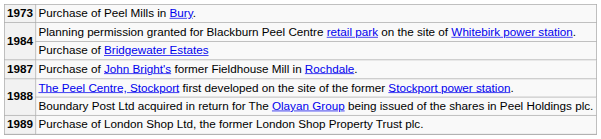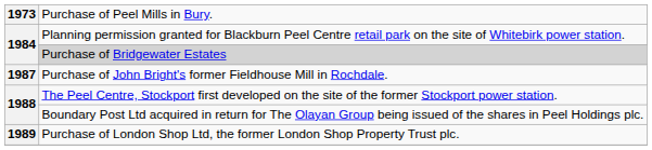Purchase of Bridgewater Estates | column 2: no background -> lightgrey background
